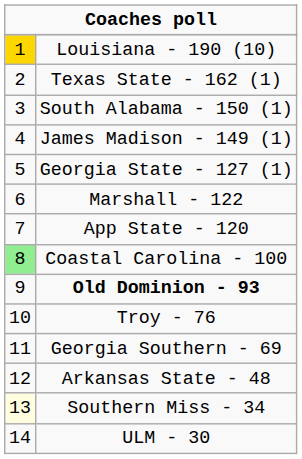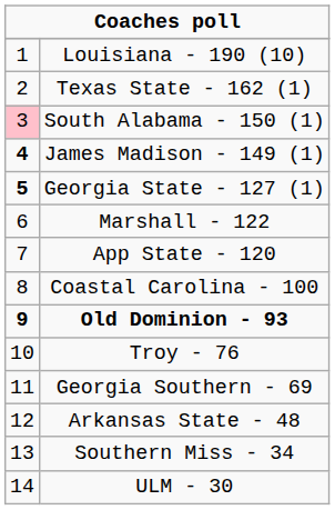Louisiana - 190 (10) | column 1: gold background -> no background
South Alabama - 150 (1) | column 1: no background -> pink background
James Madison - 149 (1) | column 1: normal -> bold
Georgia State - 127 (1) | column 1: normal -> bold
Coastal Carolina - 100 | column 1: lightgreen background -> no background
Old Dominion - 93 | column 1: normal -> bold
Southern Miss - 34 | column 1: lightyellow background -> no background
